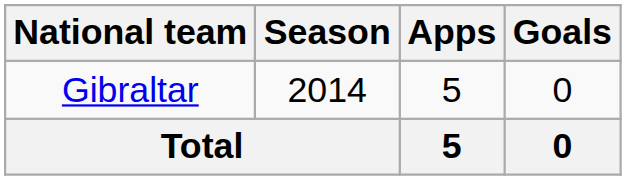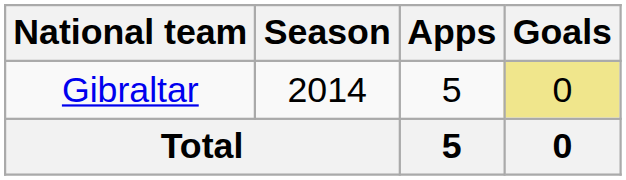Gibraltar | Goals: no background -> khaki background
